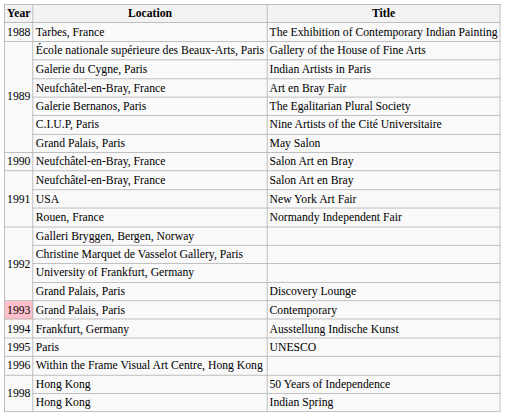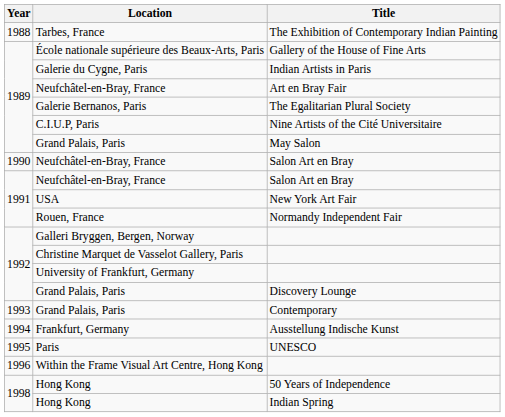Contemporary | Year: pink background -> no background
